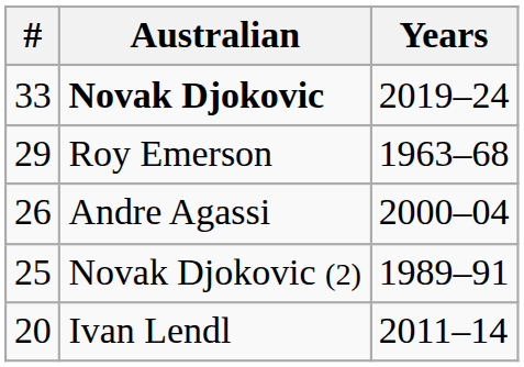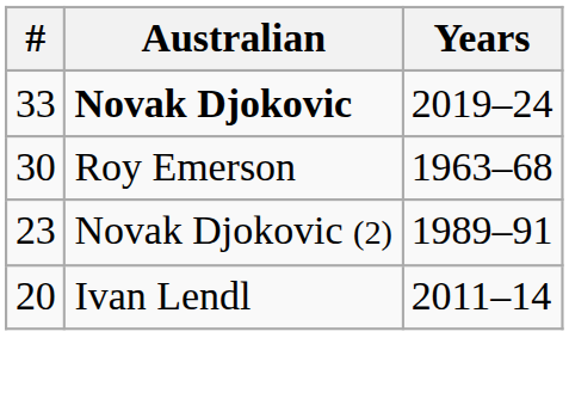Roy Emerson | #: 29 -> 30
- row: 26 | Andre Agassi | 2000–04
Novak Djokovic (2) | #: 25 -> 23
